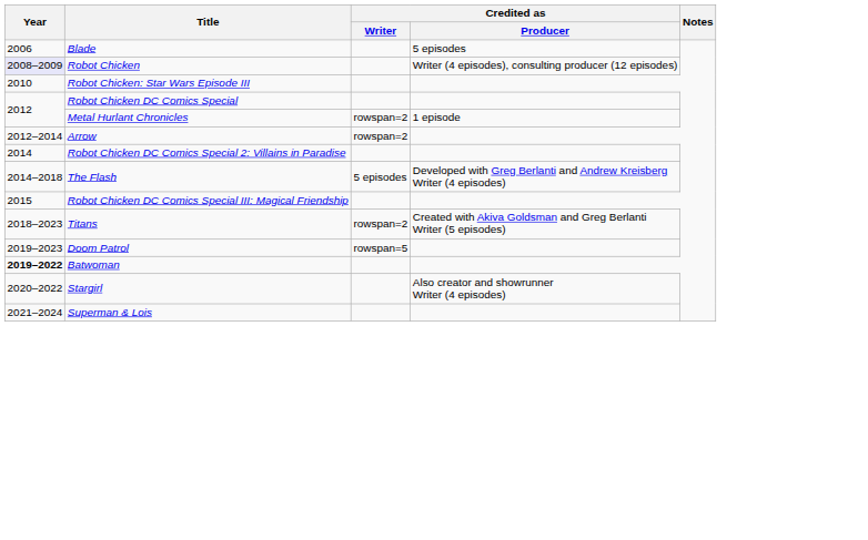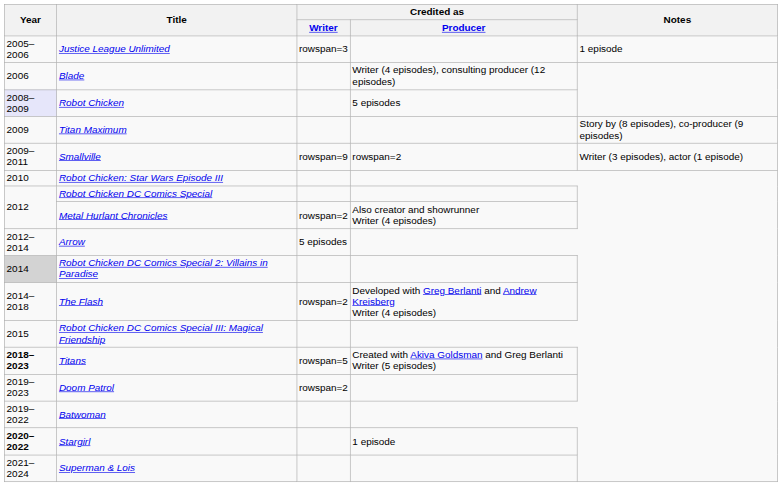+ row: 2005–2006 | Justice League Unlimited | rowspan=3 | 1 episode
Blade | Credited as / Producer: 5 episodes -> Writer (4 episodes), consulting producer (12 episodes)
Robot Chicken | Credited as / Producer: Writer (4 episodes), consulting producer (12 episodes) -> 5 episodes
+ row: 2009 | Titan Maximum | Story by (8 episodes), co-producer (9 episodes)
+ row: 2009–2011 | Smallville | rowspan=9 | rowspan=2 | Writer (3 episodes), actor (1 episode)
Metal Hurlant Chronicles | Credited as / Producer: 1 episode -> Also creator and showrunner Writer (4 episodes)
Arrow | Credited as / Writer: rowspan=2 -> 5 episodes
Robot Chicken DC Comics Special 2: Villains in Paradise | Year: no background -> lightgrey background
The Flash | Credited as / Writer: 5 episodes -> rowspan=2
Titans | Year: normal -> bold
Titans | Credited as / Writer: rowspan=2 -> rowspan=5
Doom Patrol | Credited as / Writer: rowspan=5 -> rowspan=2
Batwoman | Year: bold -> normal
Stargirl | Year: normal -> bold
Stargirl | Credited as / Producer: Also creator and showrunner Writer (4 episodes) -> 1 episode
